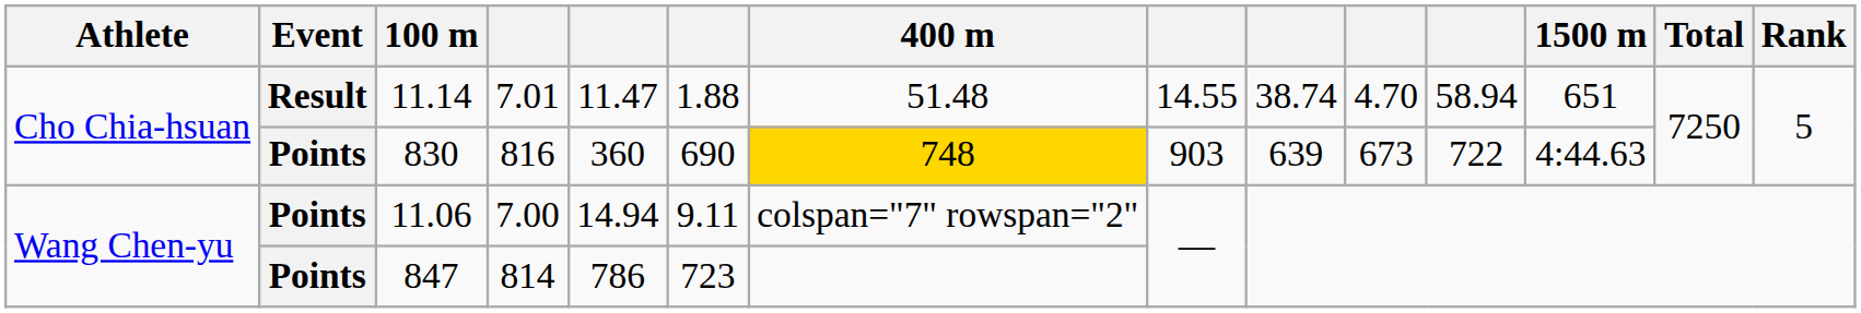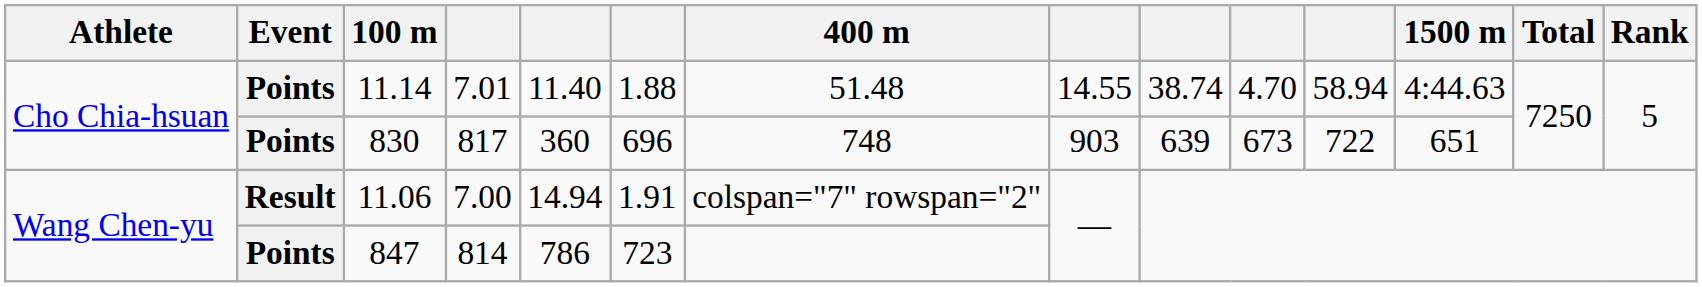11.14 | Event: Result -> Points
11.14 | column 5: 11.47 -> 11.40
11.14 | 1500 m: 651 -> 4:44.63
830 | column 4: 816 -> 817
830 | column 6: 690 -> 696
830 | 400 m: gold background -> no background
830 | 1500 m: 4:44.63 -> 651
11.06 | Event: Points -> Result
11.06 | column 6: 9.11 -> 1.91
